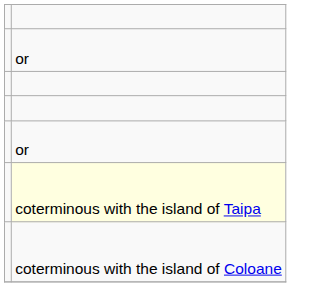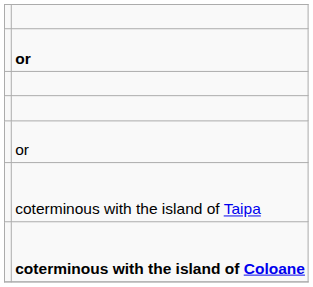row 2 | column 2: normal -> bold
row 6 | column 2: lightyellow background -> no background
row 7 | column 2: normal -> bold
